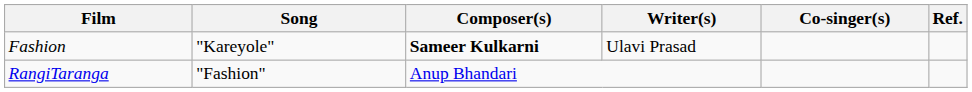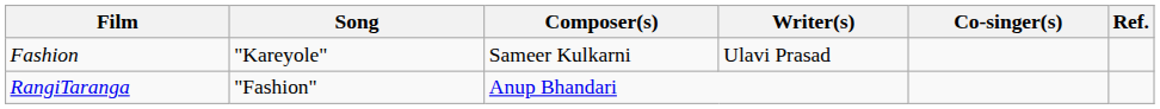Fashion | Composer(s): bold -> normal
